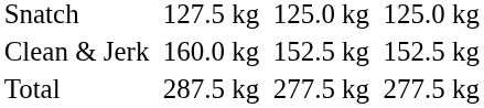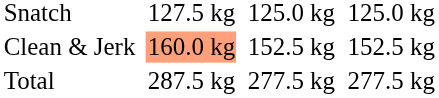Clean & Jerk | column 2: no background -> lightsalmon background
